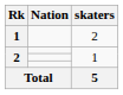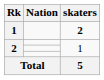row 2 | skaters: normal -> bold
